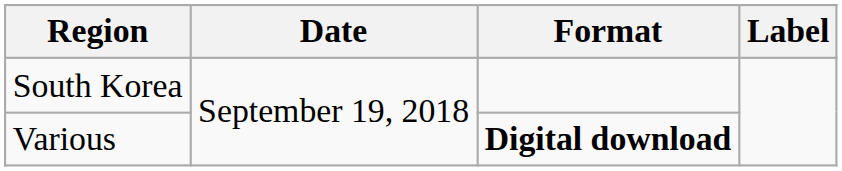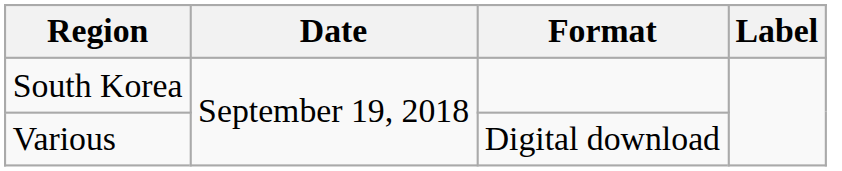Various | Format: bold -> normal
